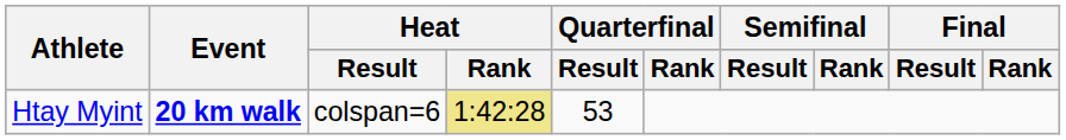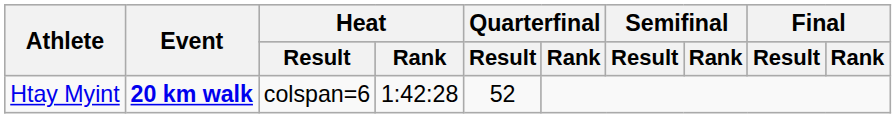Htay Myint | Heat / Rank: khaki background -> no background
Htay Myint | Quarterfinal / Result: 53 -> 52
